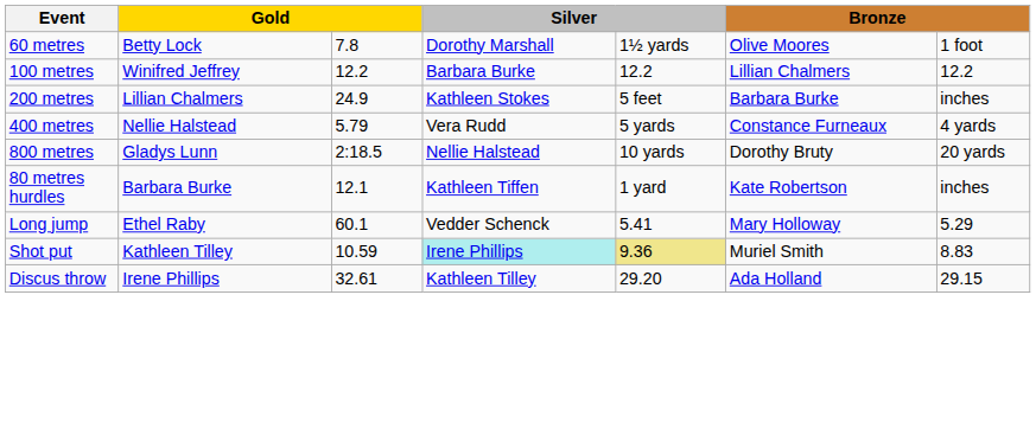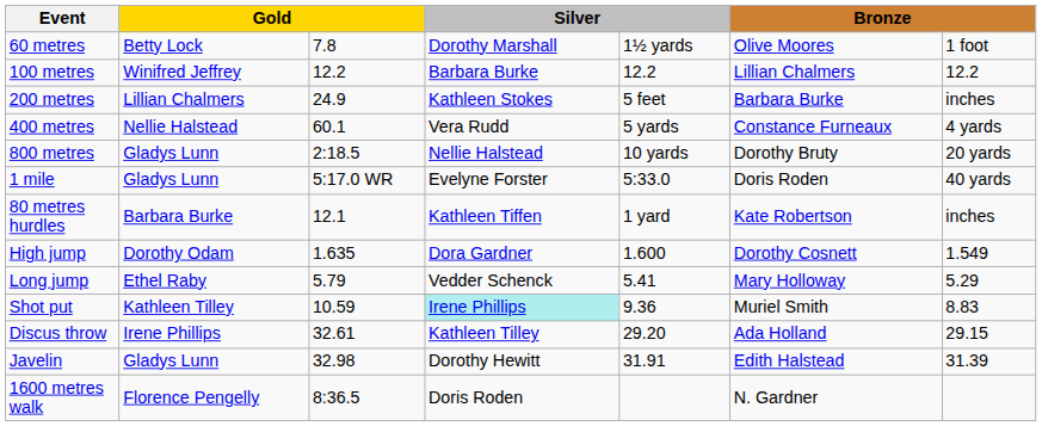400 metres | column 3: 5.79 -> 60.1
+ row: 1 mile | Gladys Lunn | 5:17.0 WR | Evelyne Forster | 5:33.0 | Doris Roden | 40 yards
+ row: High jump | Dorothy Odam | 1.635 | Dora Gardner | 1.600 | Dorothy Cosnett | 1.549
Long jump | column 3: 60.1 -> 5.79
Shot put | column 5: khaki background -> no background
+ row: Javelin | Gladys Lunn | 32.98 | Dorothy Hewitt | 31.91 | Edith Halstead | 31.39
+ row: 1600 metres walk | Florence Pengelly | 8:36.5 | Doris Roden | N. Gardner
